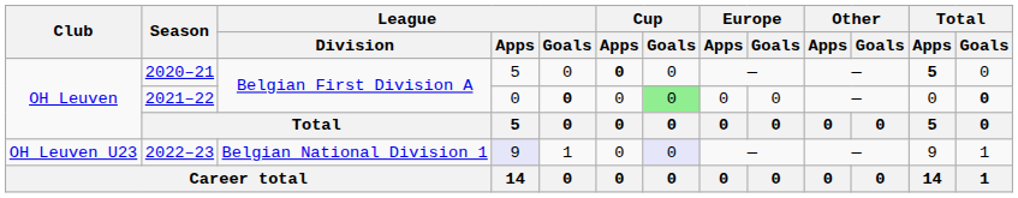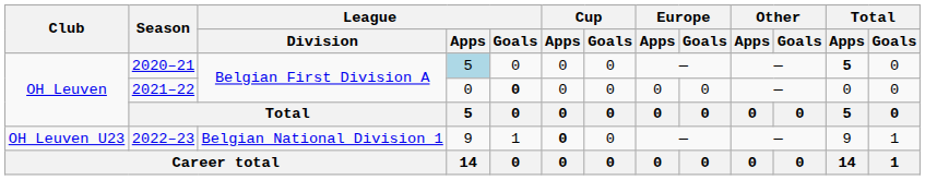2020–21 | League / Apps: no background -> lightblue background
2020–21 | Cup / Apps: bold -> normal
2021–22 | Cup / Goals: lightgreen background -> no background
2021–22 | Total / Goals: bold -> normal
2022–23 | League / Apps: lavender background -> no background
2022–23 | Cup / Apps: normal -> bold
2022–23 | Cup / Goals: lavender background -> no background
